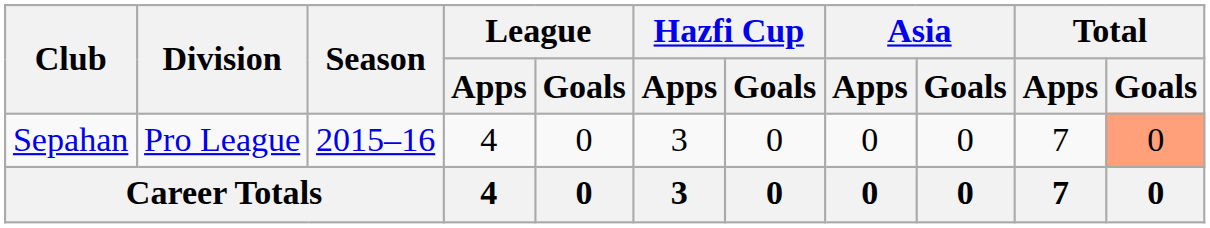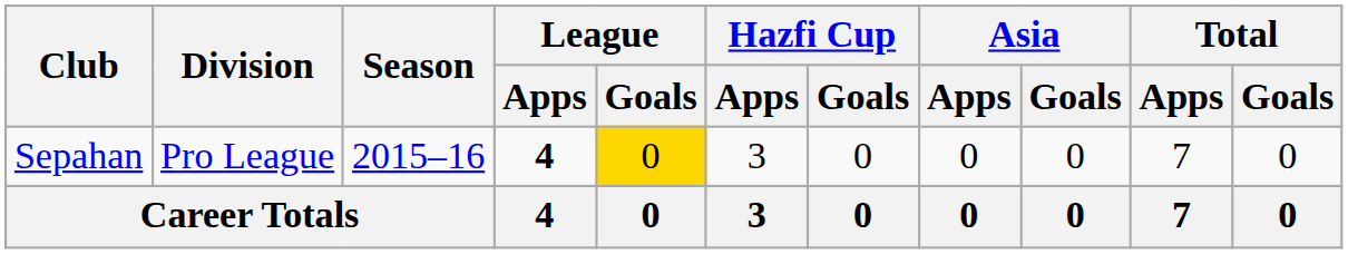Sepahan | League / Apps: normal -> bold
Sepahan | League / Goals: no background -> gold background
Sepahan | Total / Goals: lightsalmon background -> no background
